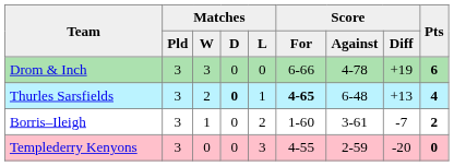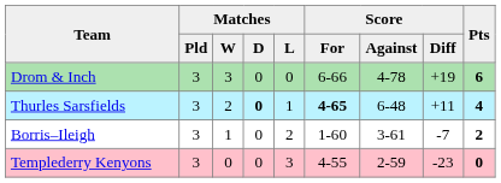Thurles Sarsfields | Score / Diff: +13 -> +11
Templederry Kenyons | Score / Diff: -20 -> -23
